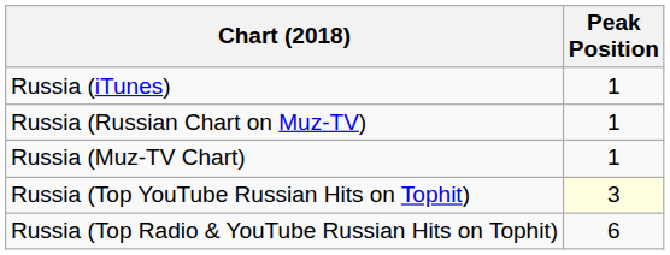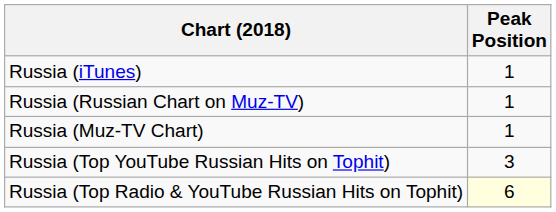Russia (Top YouTube Russian Hits on Tophit) | Peak Position: lightyellow background -> no background
Russia (Top Radio & YouTube Russian Hits on Tophit) | Peak Position: no background -> lightyellow background
